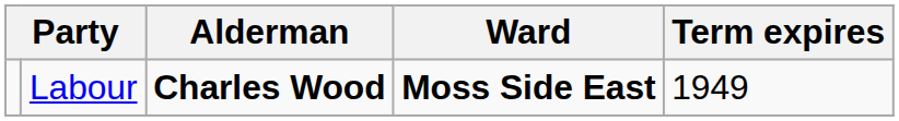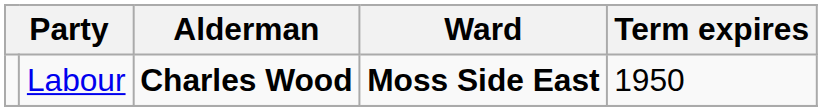Labour | Term expires: 1949 -> 1950
